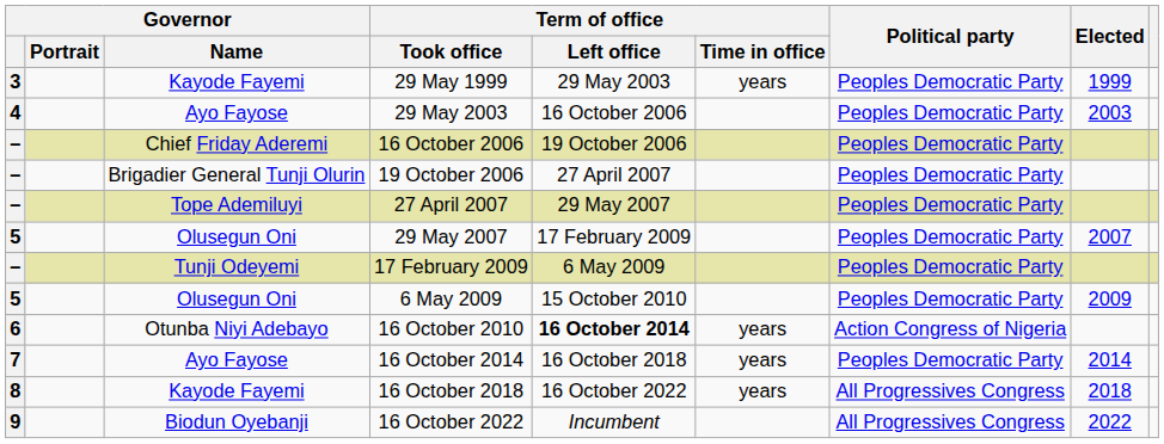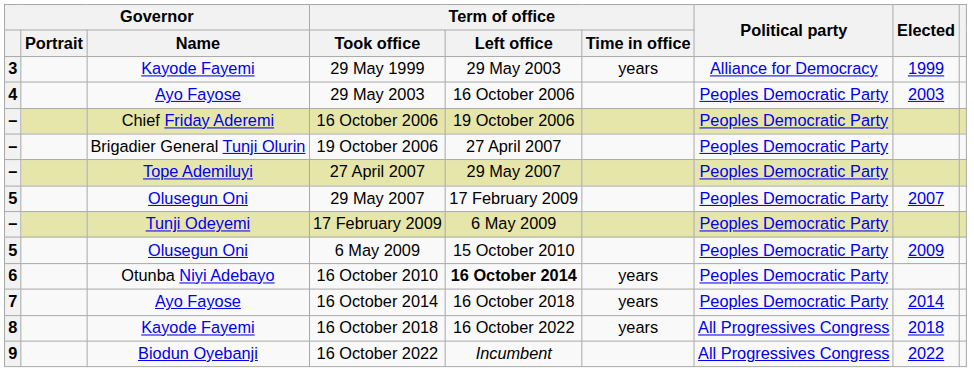29 May 1999 | Political party: Peoples Democratic Party -> Alliance for Democracy
16 October 2010 | Political party: Action Congress of Nigeria -> Peoples Democratic Party
